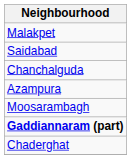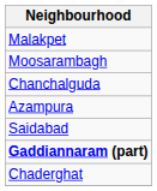row 3 | column 1: Saidabad -> Moosarambagh
row 6 | column 1: Moosarambagh -> Saidabad
